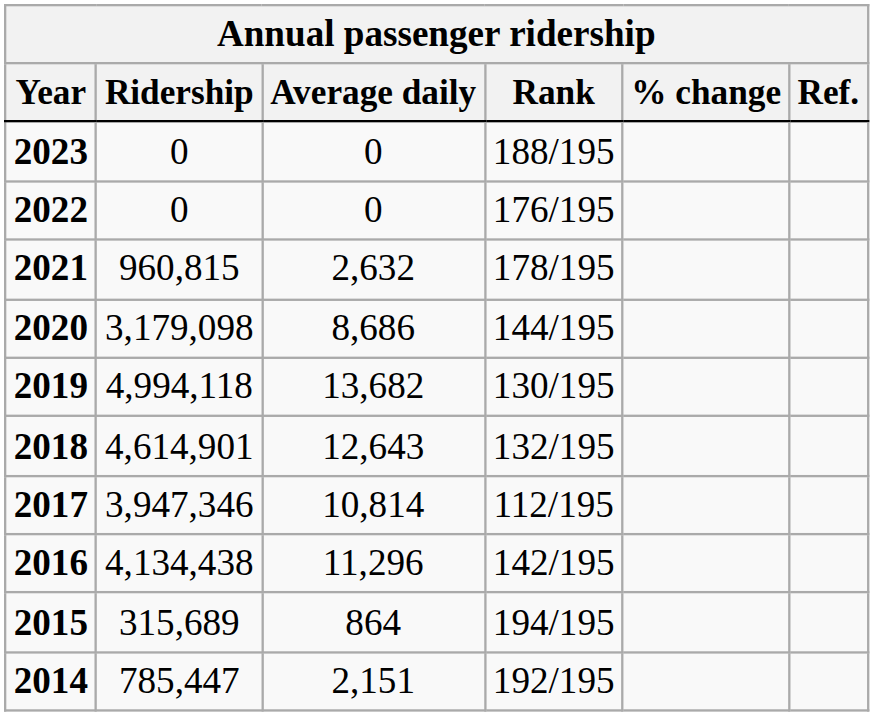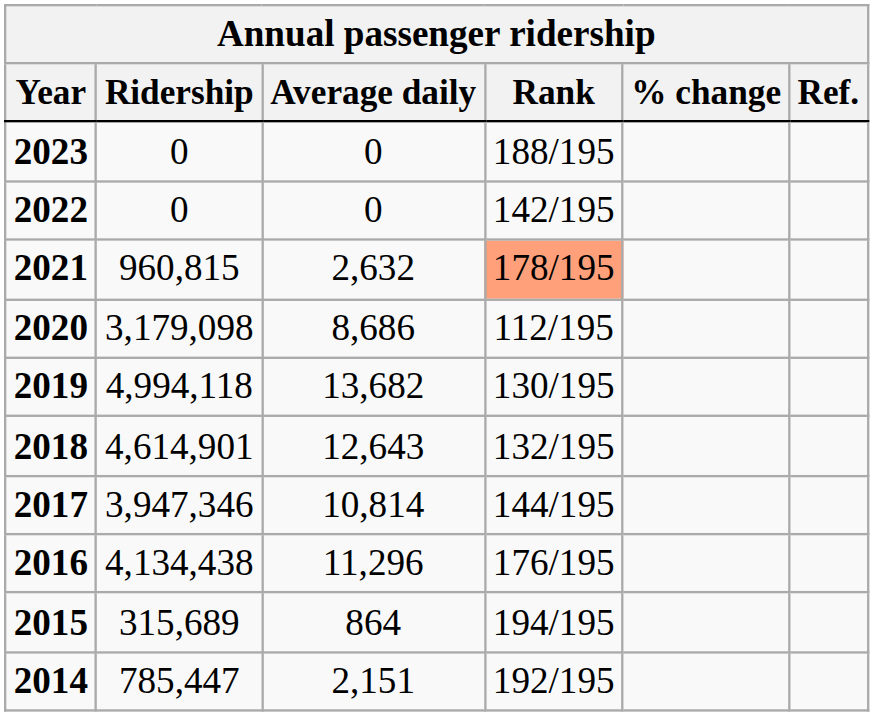2022 | Rank: 176/195 -> 142/195
2021 | Rank: no background -> lightsalmon background
2020 | Rank: 144/195 -> 112/195
2017 | Rank: 112/195 -> 144/195
2016 | Rank: 142/195 -> 176/195
